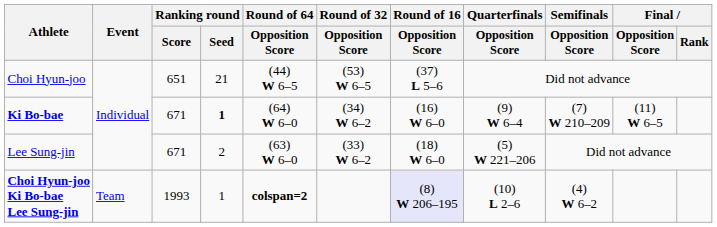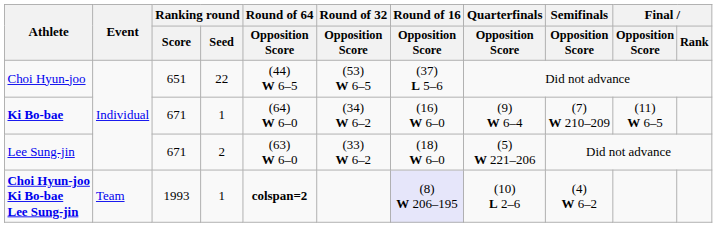Choi Hyun-joo | Ranking round / Seed: 21 -> 22
Ki Bo-bae | Ranking round / Seed: bold -> normal
